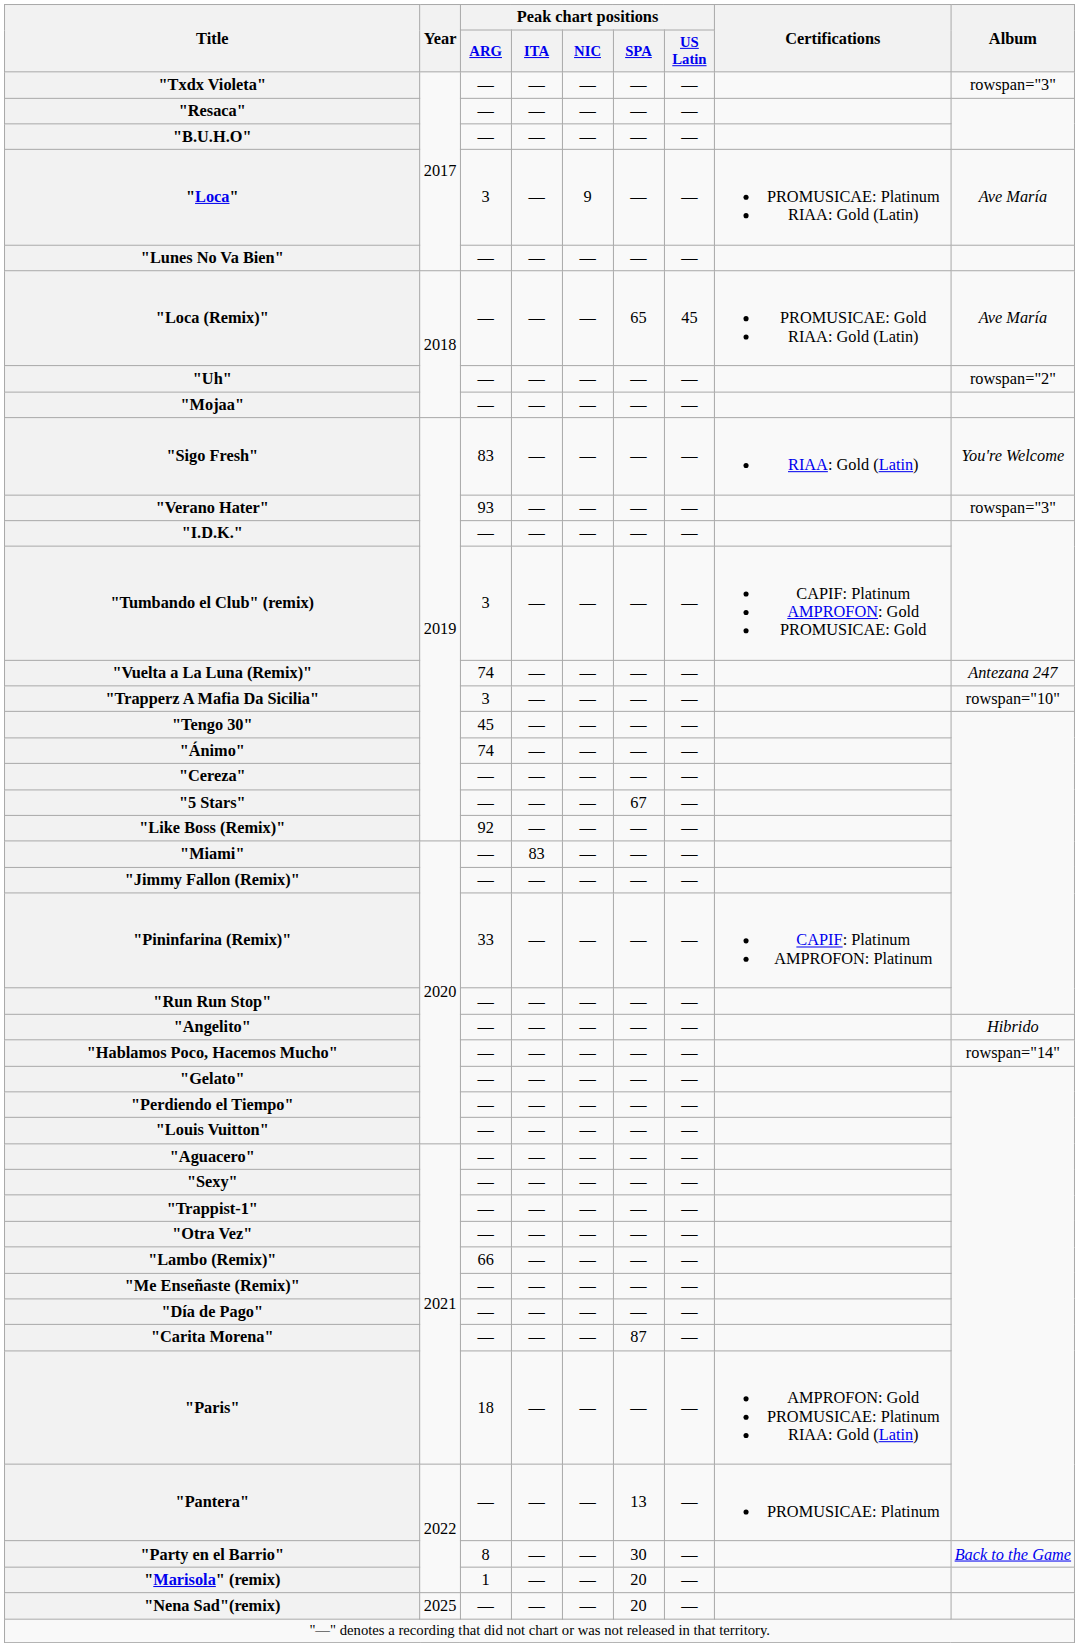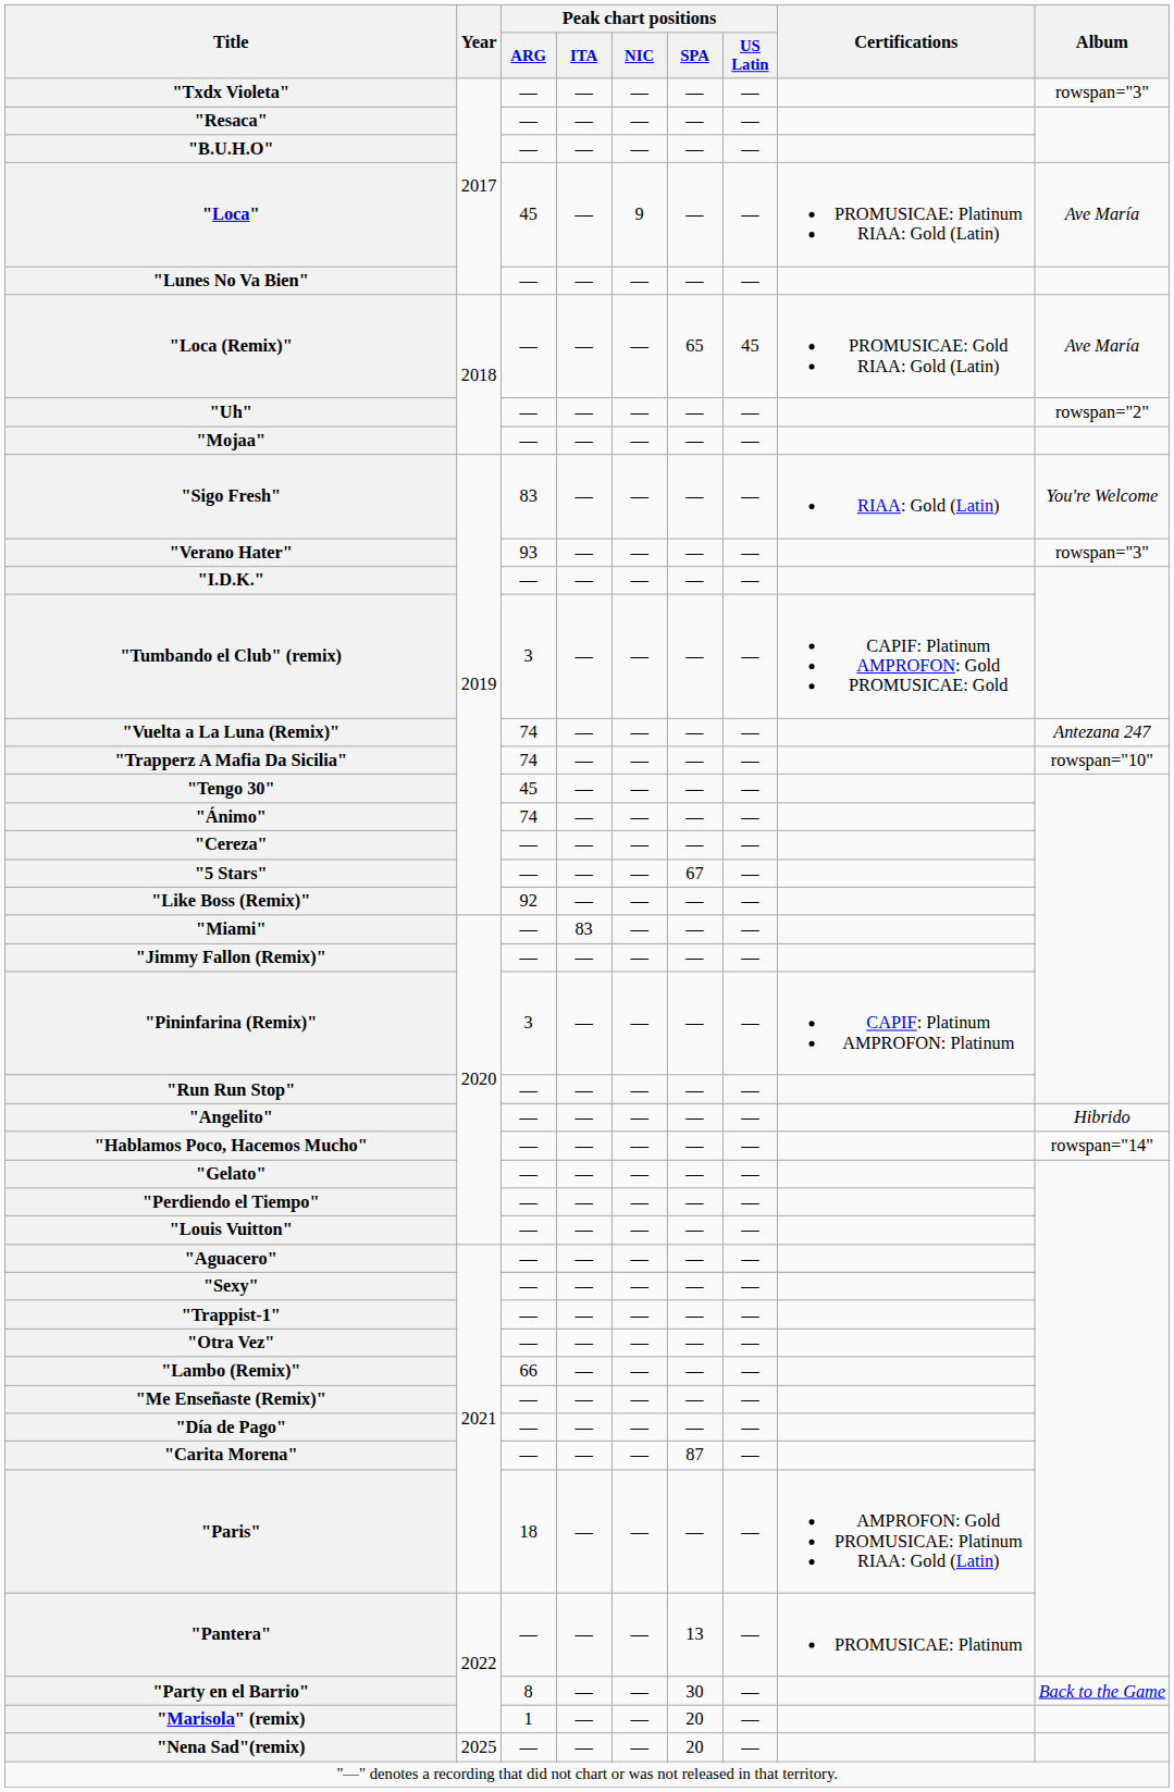"Loca" | Peak chart positions / ARG: 3 -> 45
"Trapperz A Mafia Da Sicilia" | Peak chart positions / ARG: 3 -> 74
"Pininfarina (Remix)" | Peak chart positions / ARG: 33 -> 3
